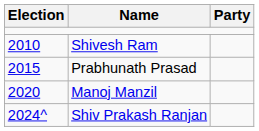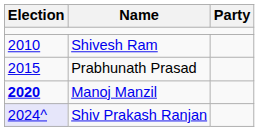Manoj Manzil | Election: normal -> bold
Shiv Prakash Ranjan | Election: no background -> lavender background
